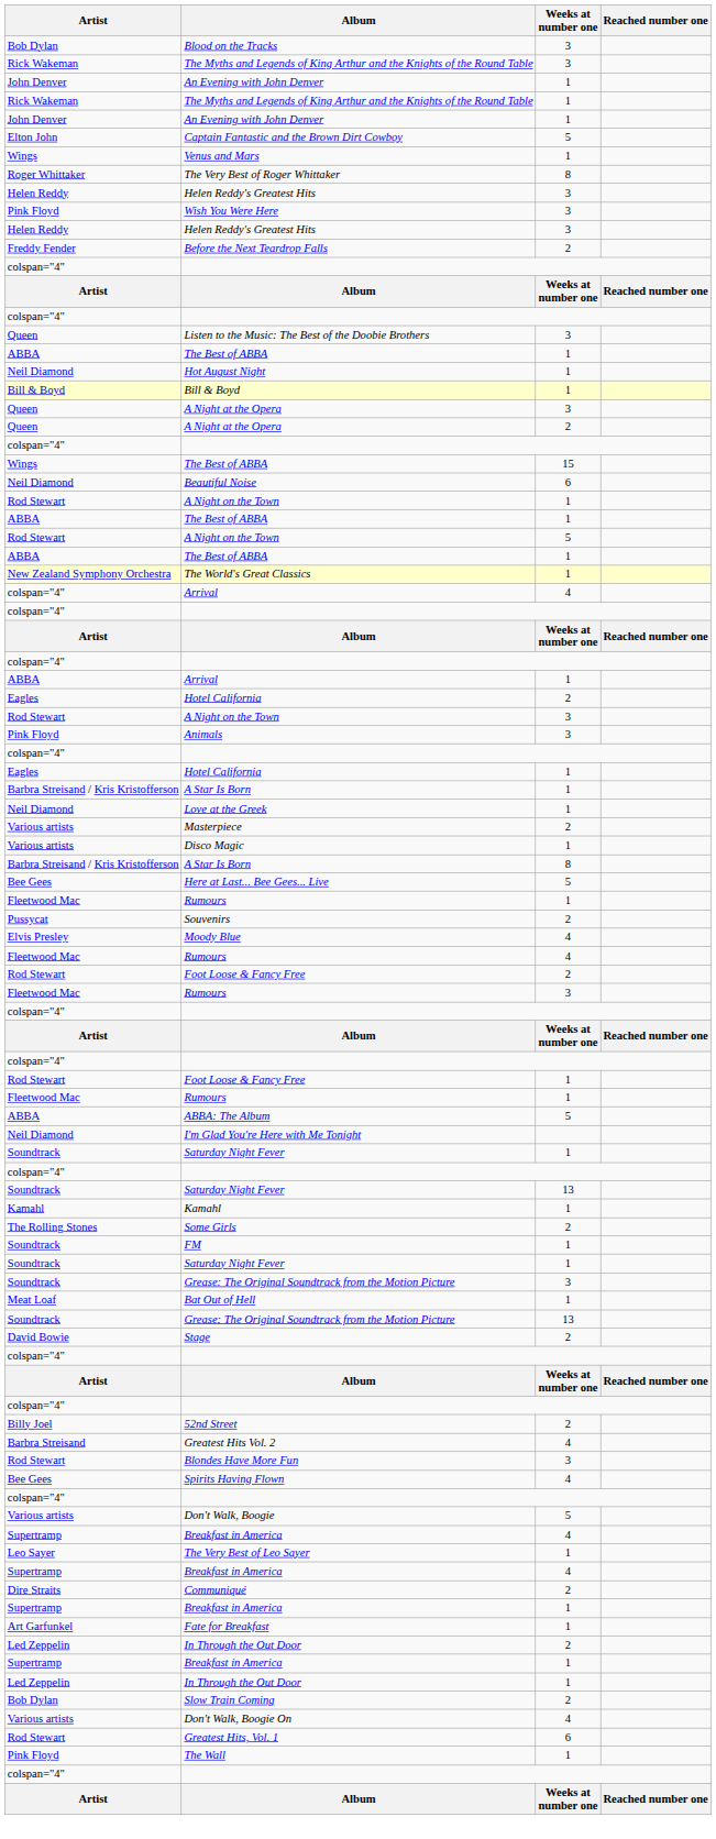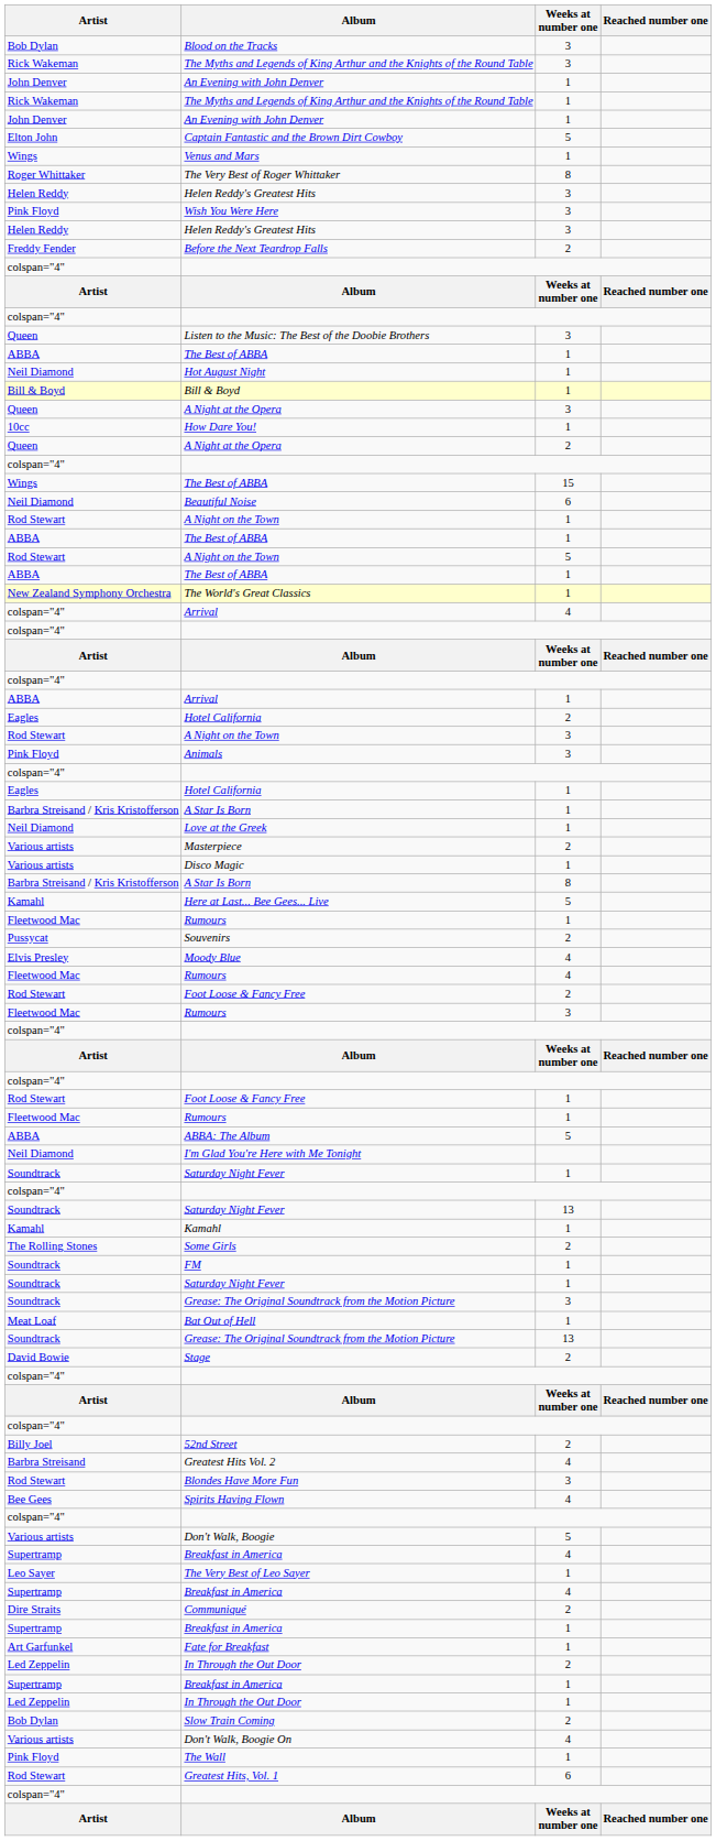+ row: 10cc | How Dare You! | 1
Here at Last... Bee Gees... Live | Artist: Bee Gees -> Kamahl
rows swapped: Greatest Hits, Vol. 1 <-> The Wall
